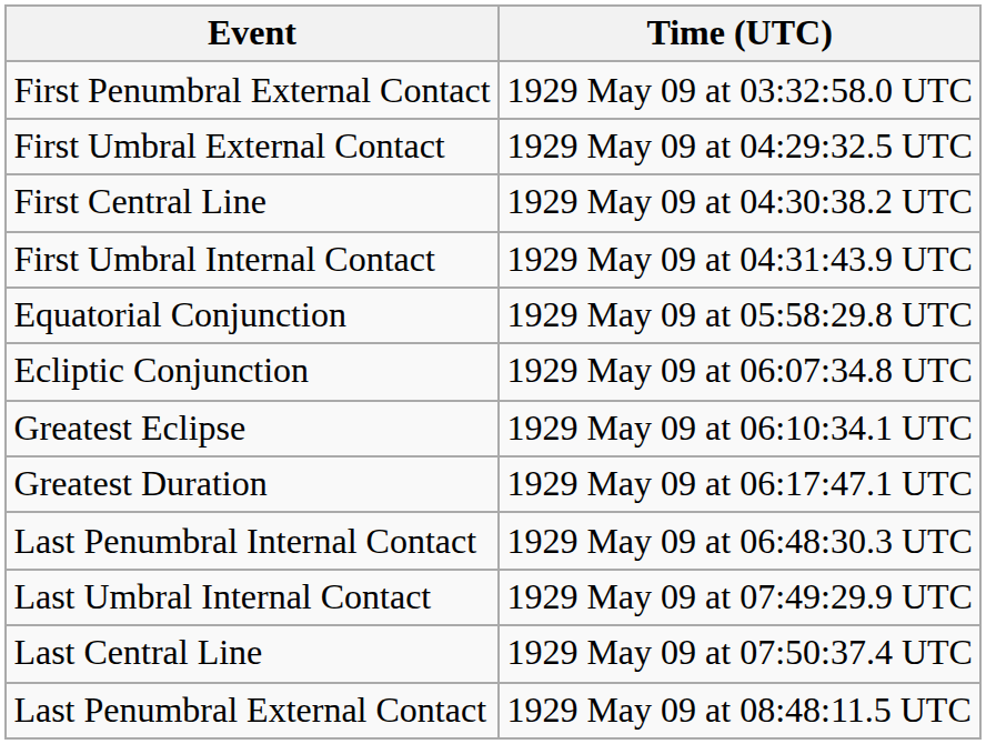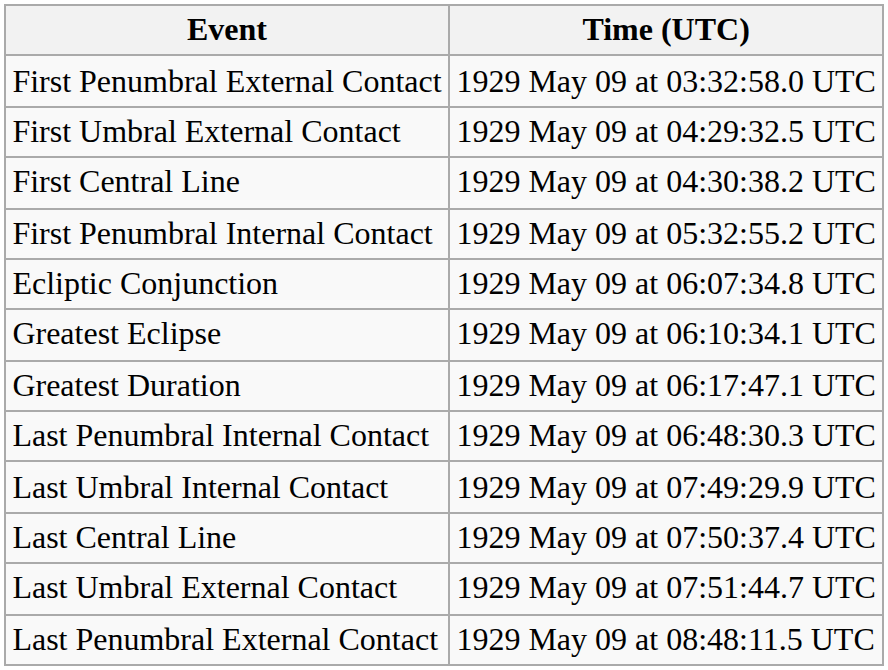- row: First Umbral Internal Contact | 1929 May 09 at 04:31:43.9 UTC
+ row: First Penumbral Internal Contact | 1929 May 09 at 05:32:55.2 UTC
- row: Equatorial Conjunction | 1929 May 09 at 05:58:29.8 UTC
+ row: Last Umbral External Contact | 1929 May 09 at 07:51:44.7 UTC
